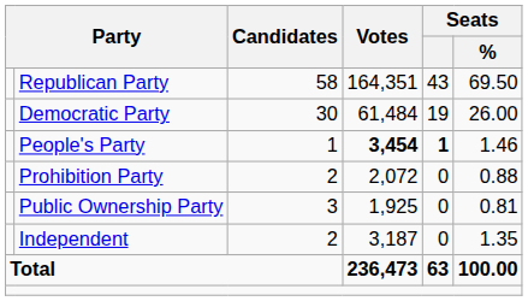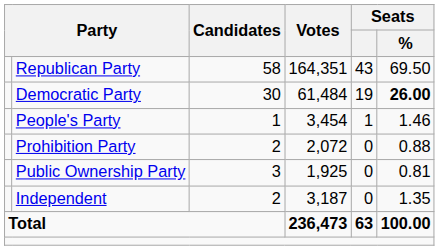Democratic Party | Seats / %: normal -> bold
People's Party | Votes: bold -> normal
People's Party | Seats: bold -> normal
